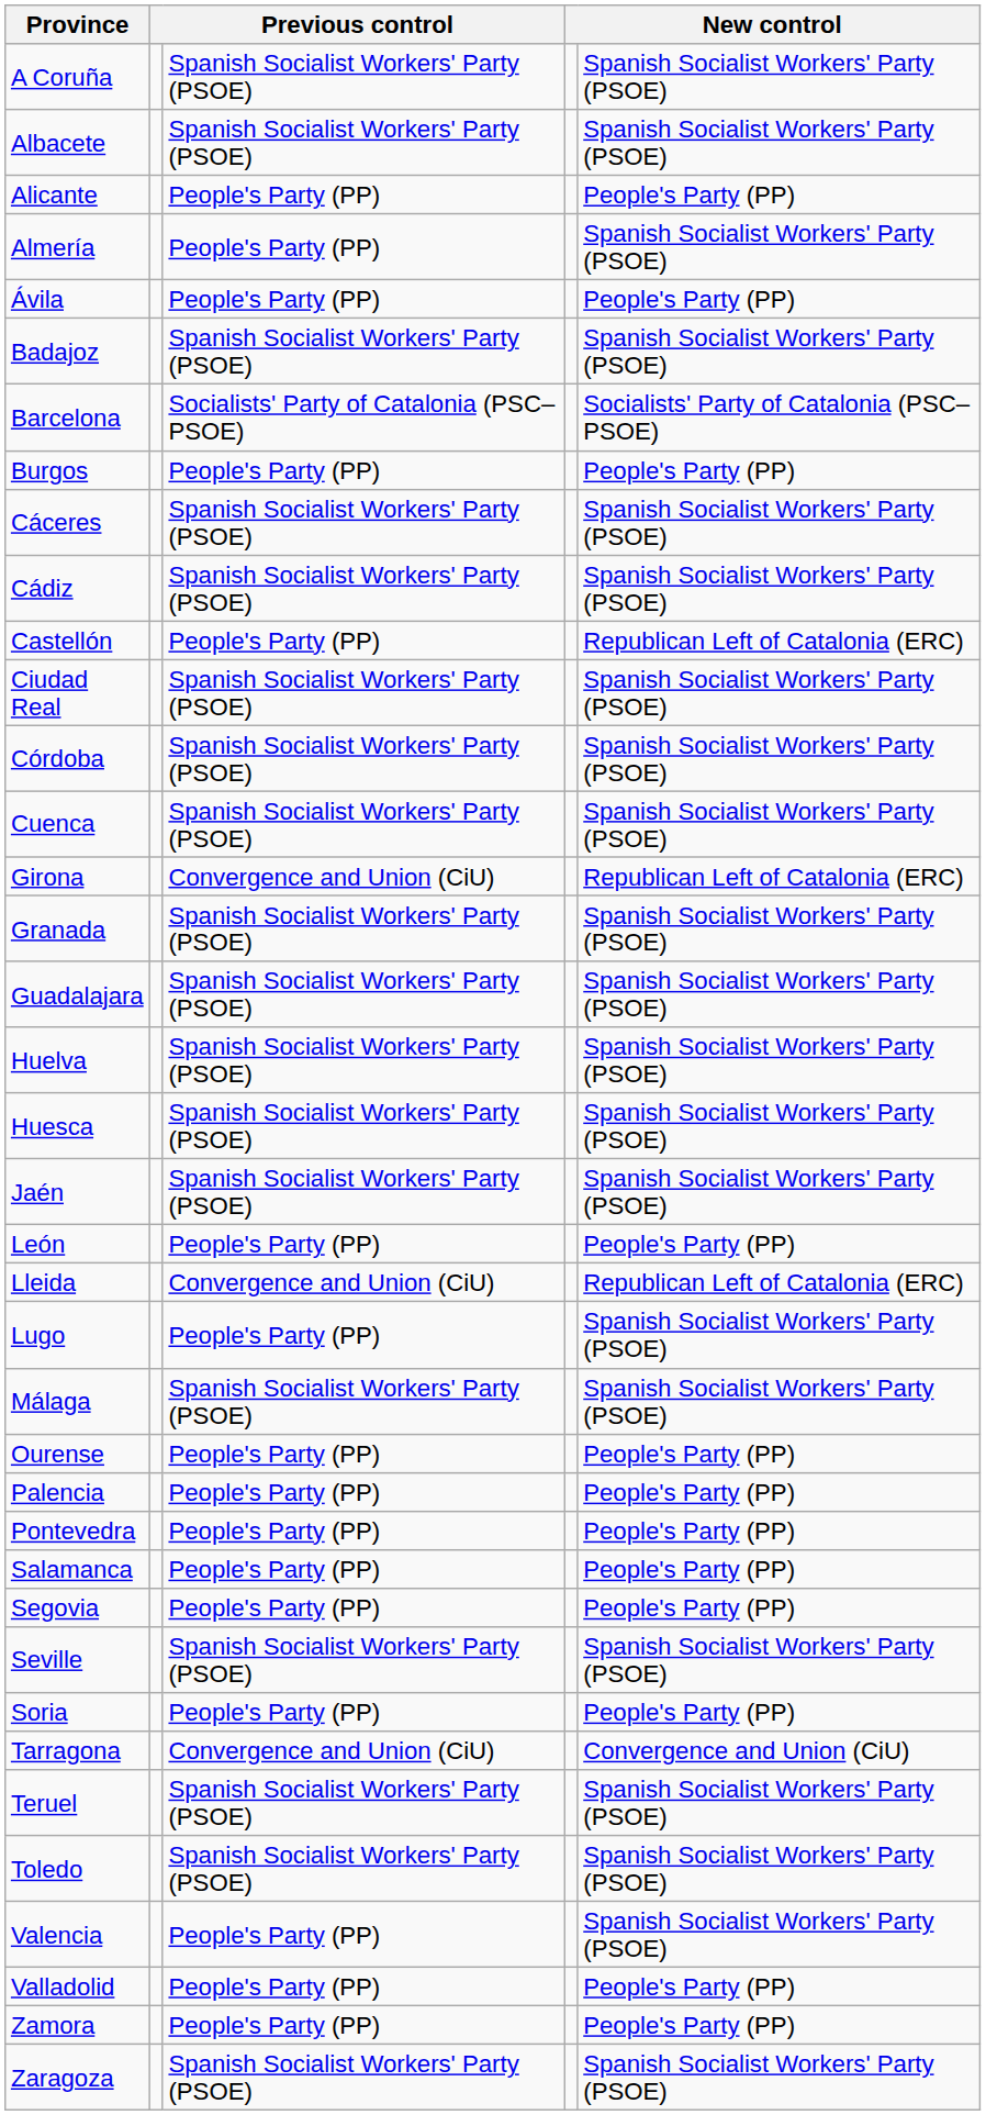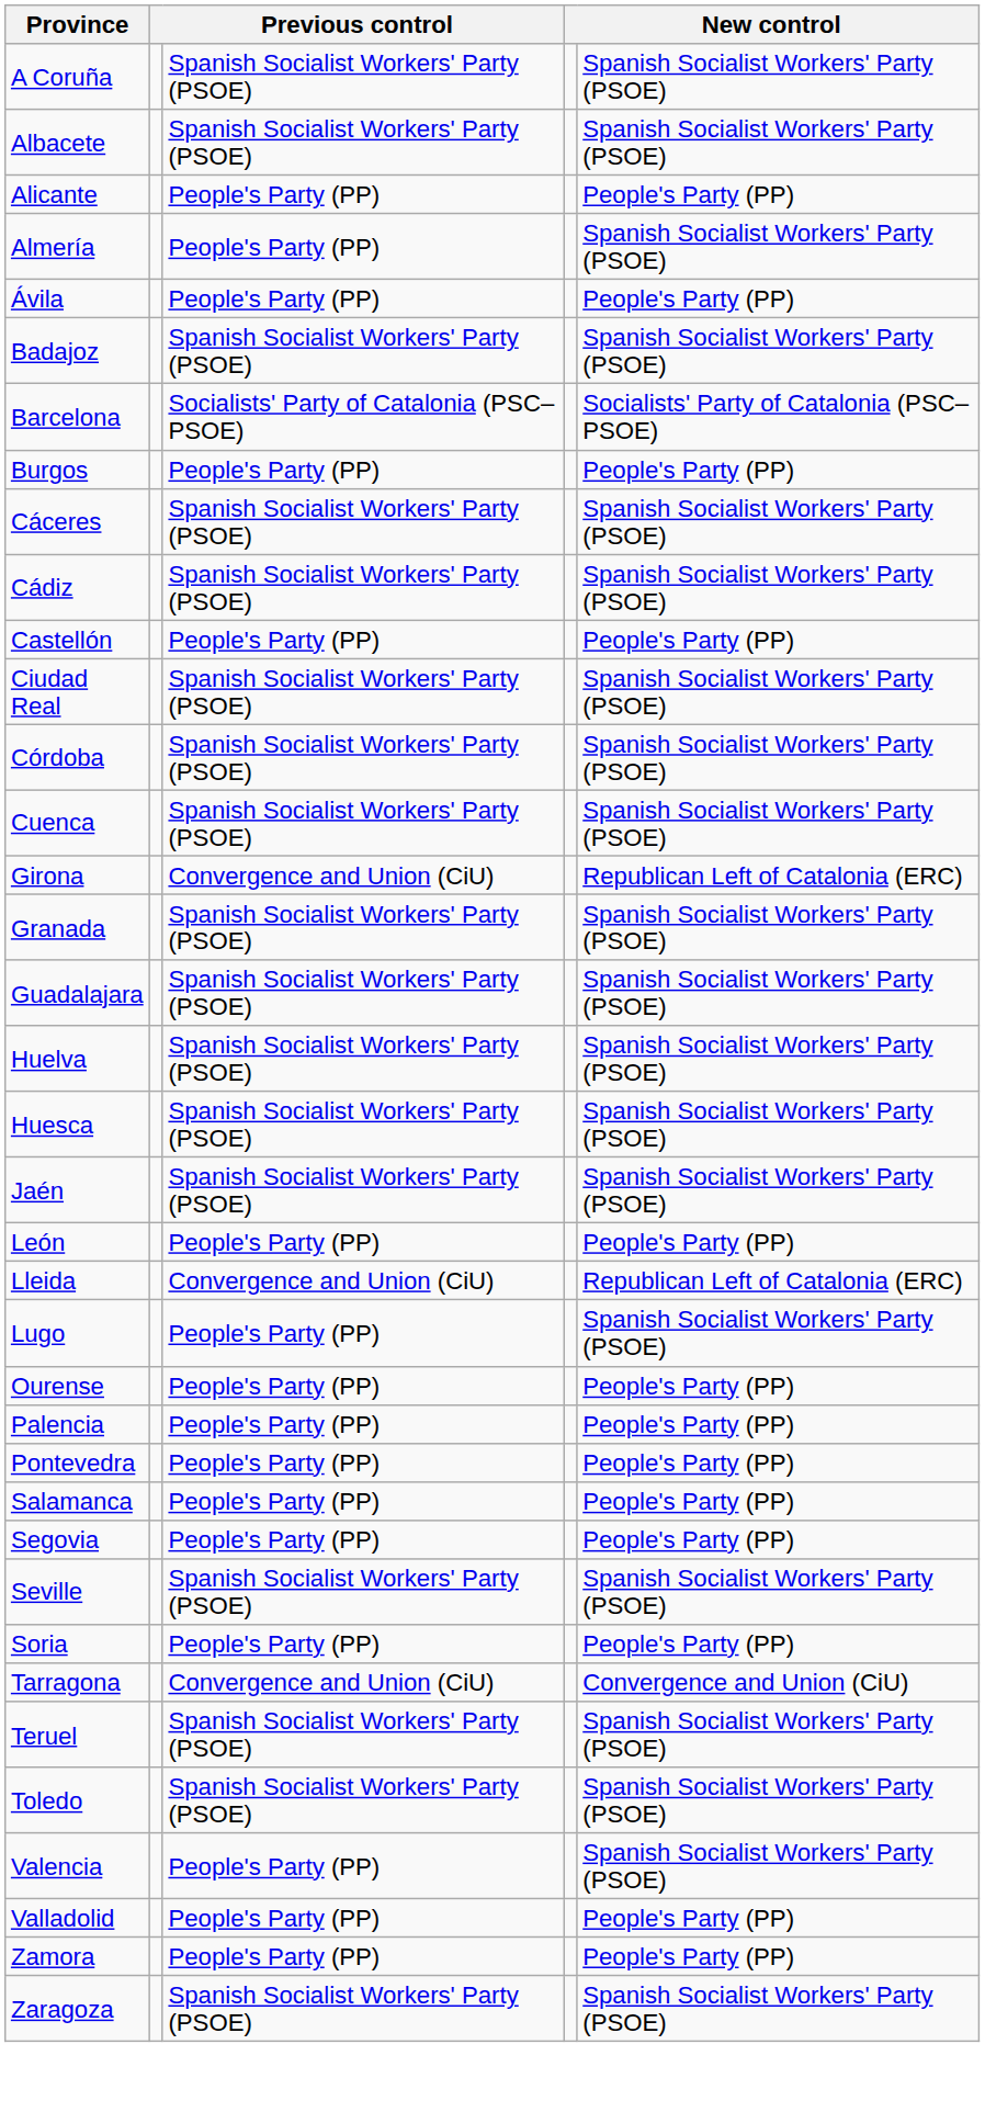Castellón | column 5: Republican Left of Catalonia (ERC) -> People's Party (PP)
- row: Málaga | Spanish Socialist Workers' Party (PSOE) | Spanish Socialist Workers' Party (PSOE)
